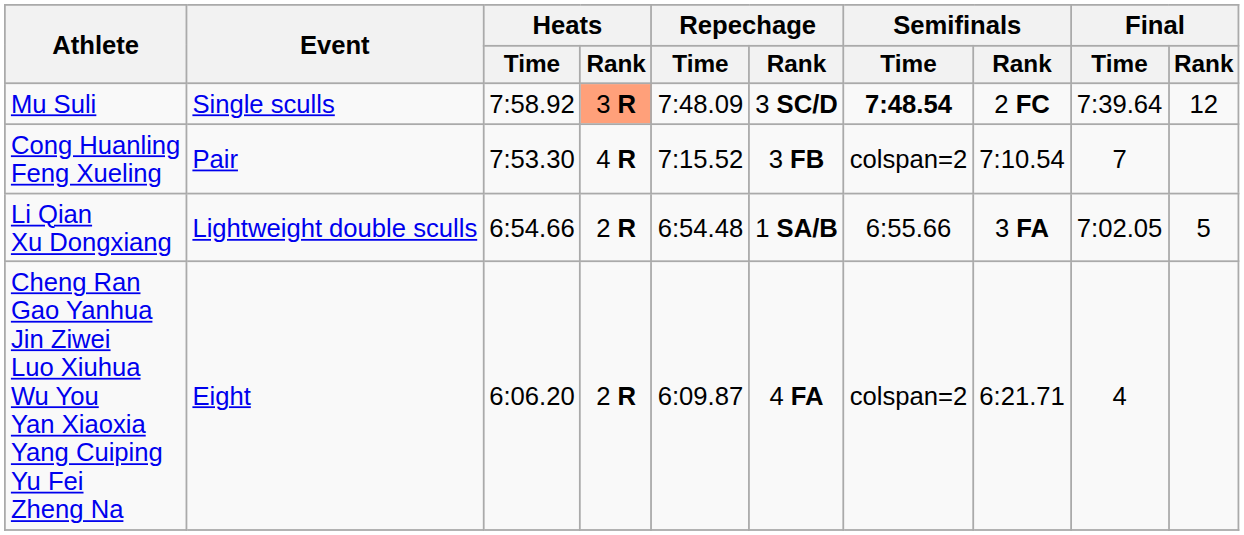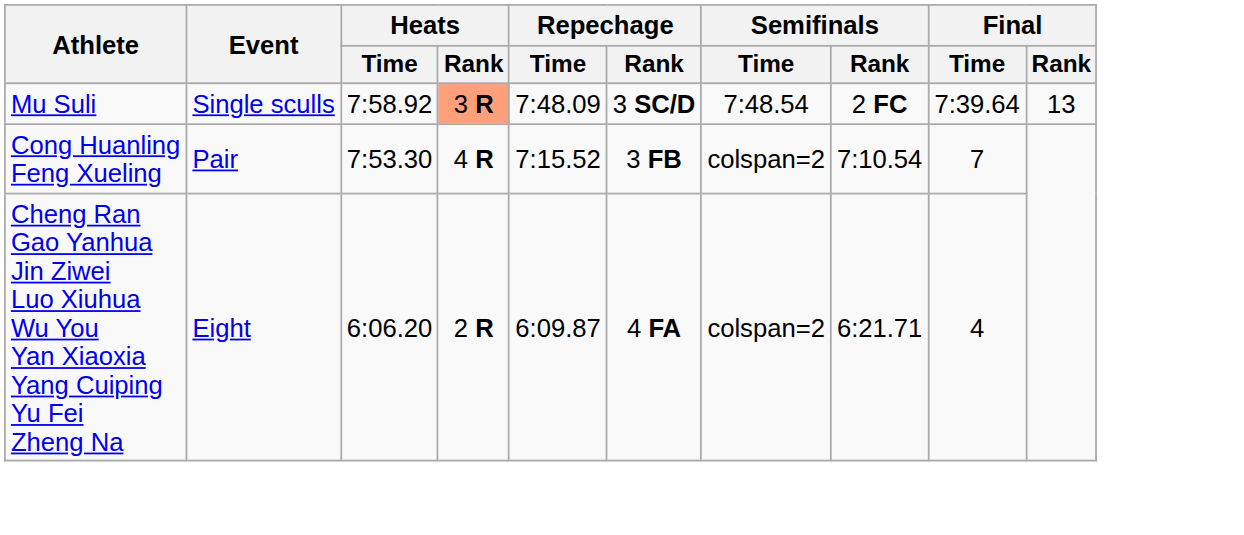Mu Suli | Semifinals / Time: bold -> normal
Mu Suli | Final / Rank: 12 -> 13
- row: Li Qian Xu Dongxiang | Lightweight double sculls | 6:54.66 | 2 R | 6:54.48 | 1 SA/B | 6:55.66 | 3 FA | 7:02.05 | 5
